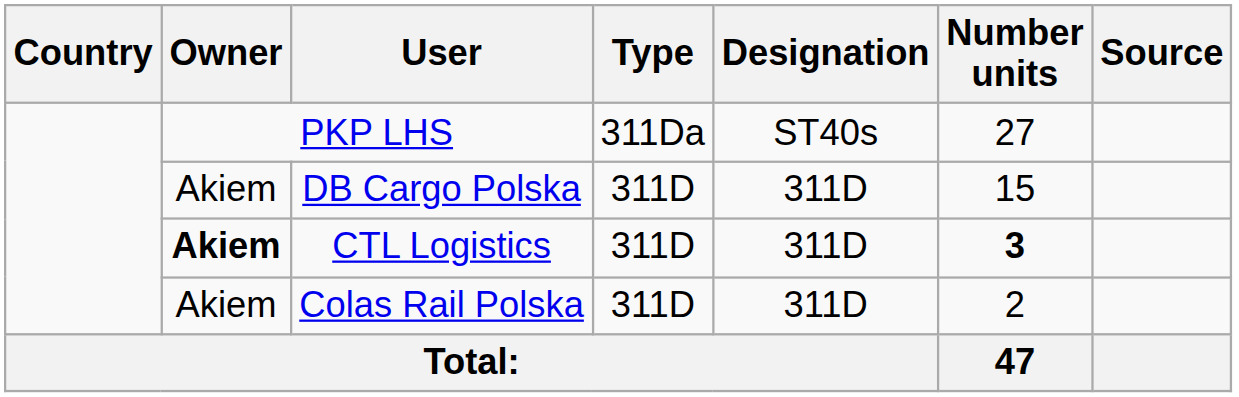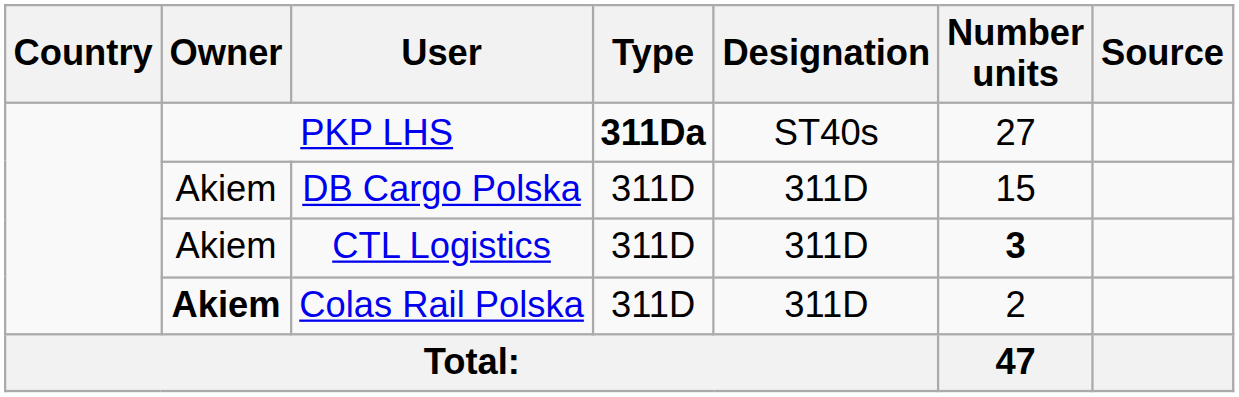PKP LHS | Type: normal -> bold
CTL Logistics | Owner: bold -> normal
Colas Rail Polska | Owner: normal -> bold
